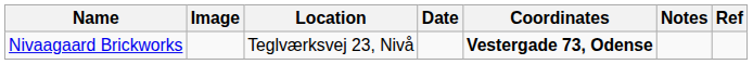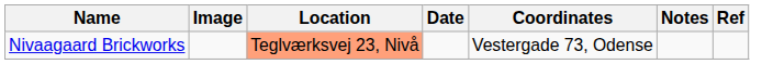Nivaagaard Brickworks | Location: no background -> lightsalmon background
Nivaagaard Brickworks | Coordinates: bold -> normal
